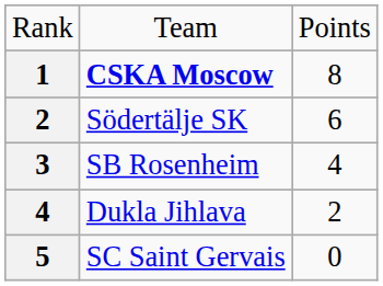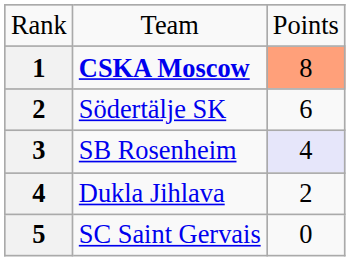CSKA Moscow | column 3: no background -> lightsalmon background
SB Rosenheim | column 3: no background -> lavender background
